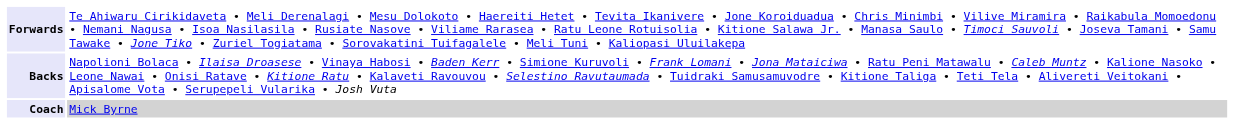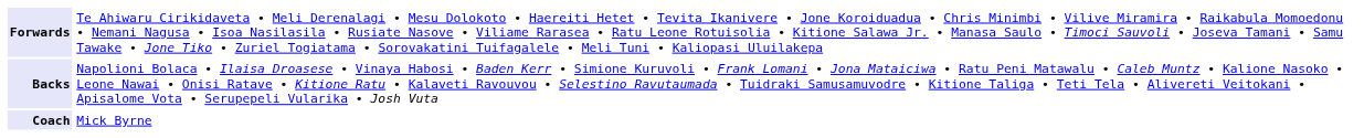Coach | column 2: lightgrey background -> no background
